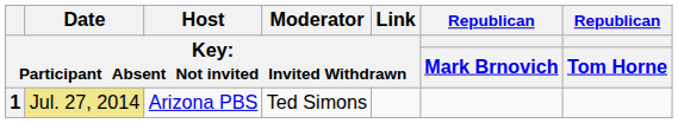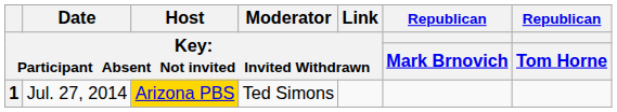1 | column 2: khaki background -> no background
1 | column 3: no background -> gold background
